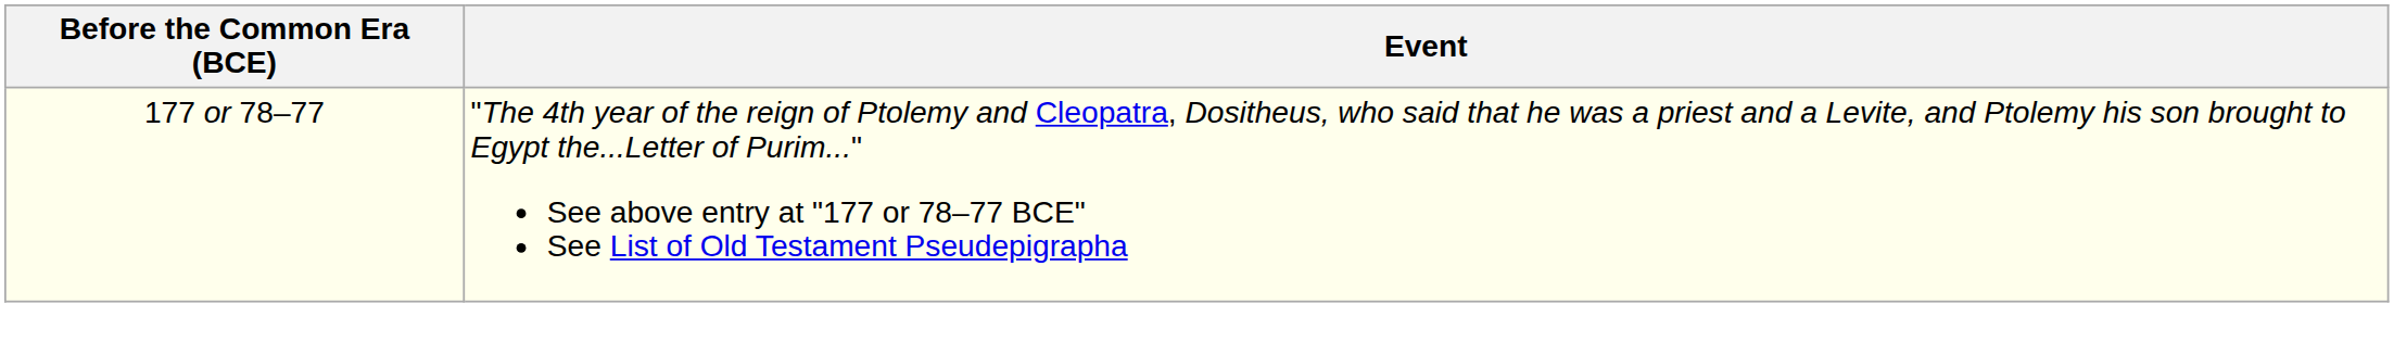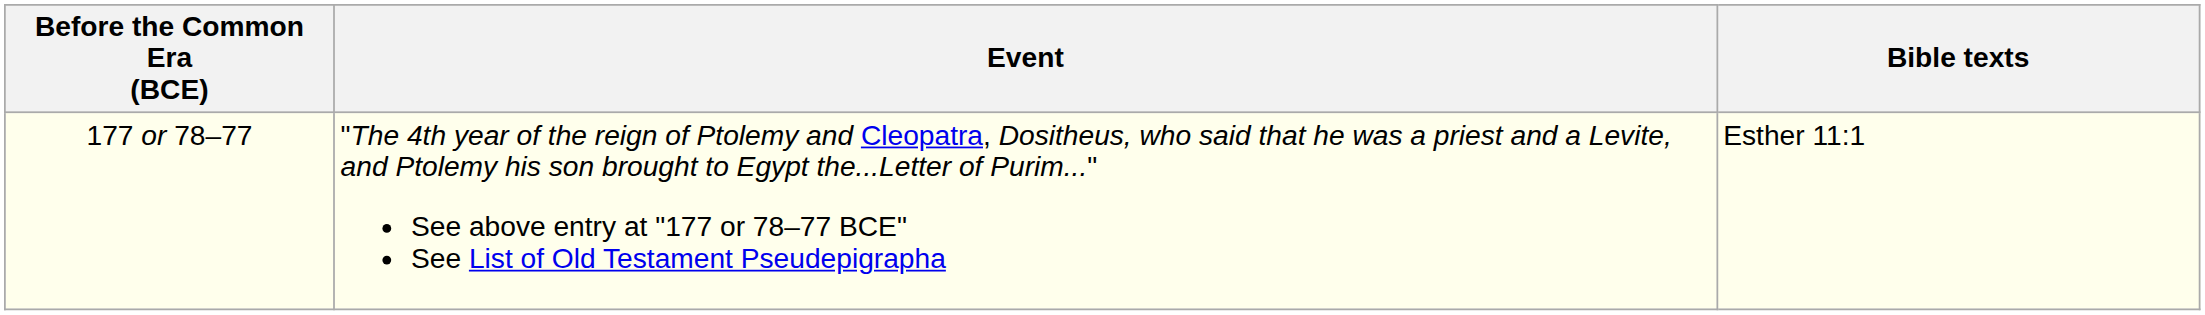+ column: Bible texts | Esther 11:1
